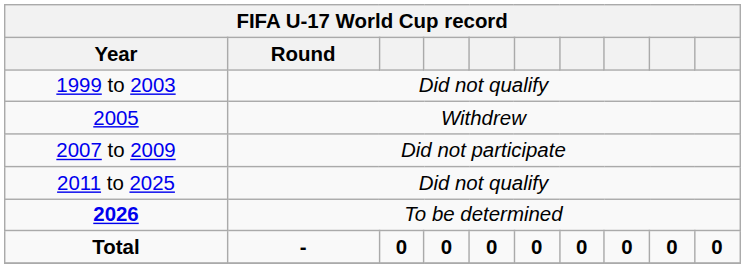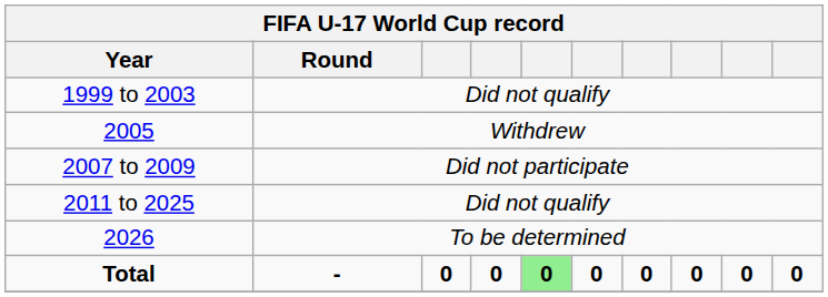2026 | Year: bold -> normal
Total | column 5: no background -> lightgreen background
